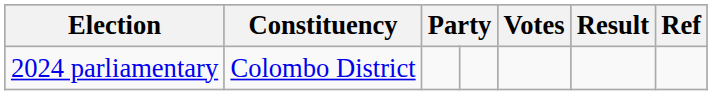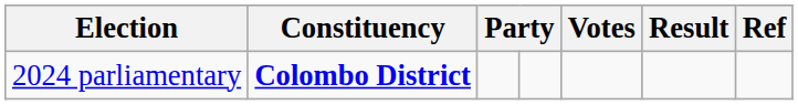2024 parliamentary | Constituency: normal -> bold
